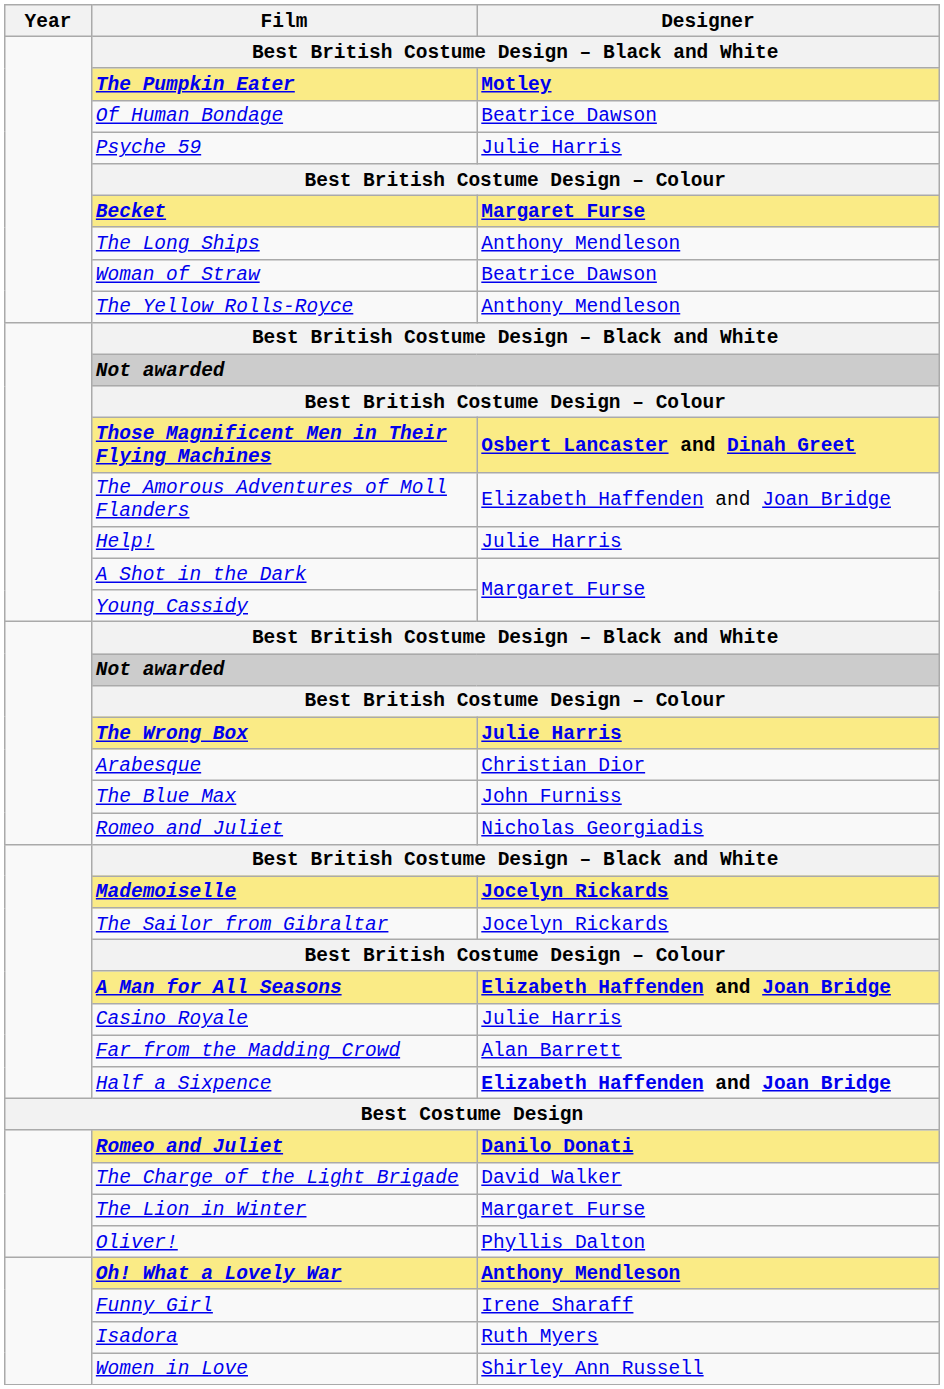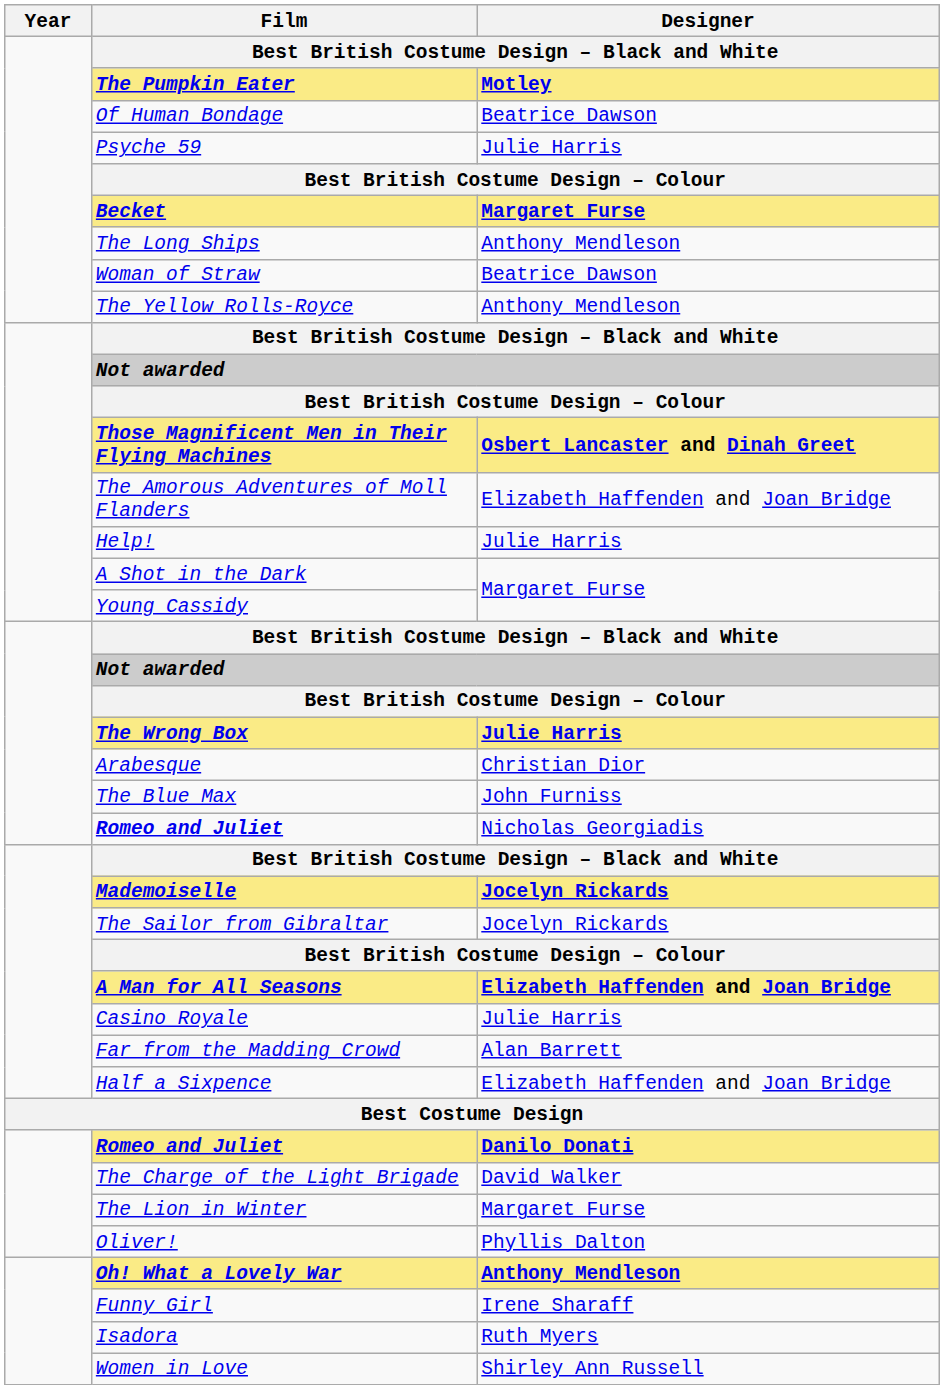Romeo and Juliet / Nicholas Georgiadis | Film: normal -> bold
Half a Sixpence | Designer: bold -> normal
